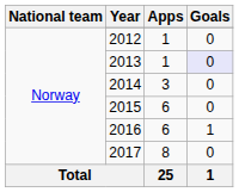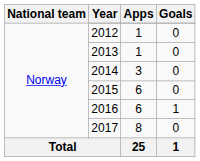2013 | Goals: lavender background -> no background
